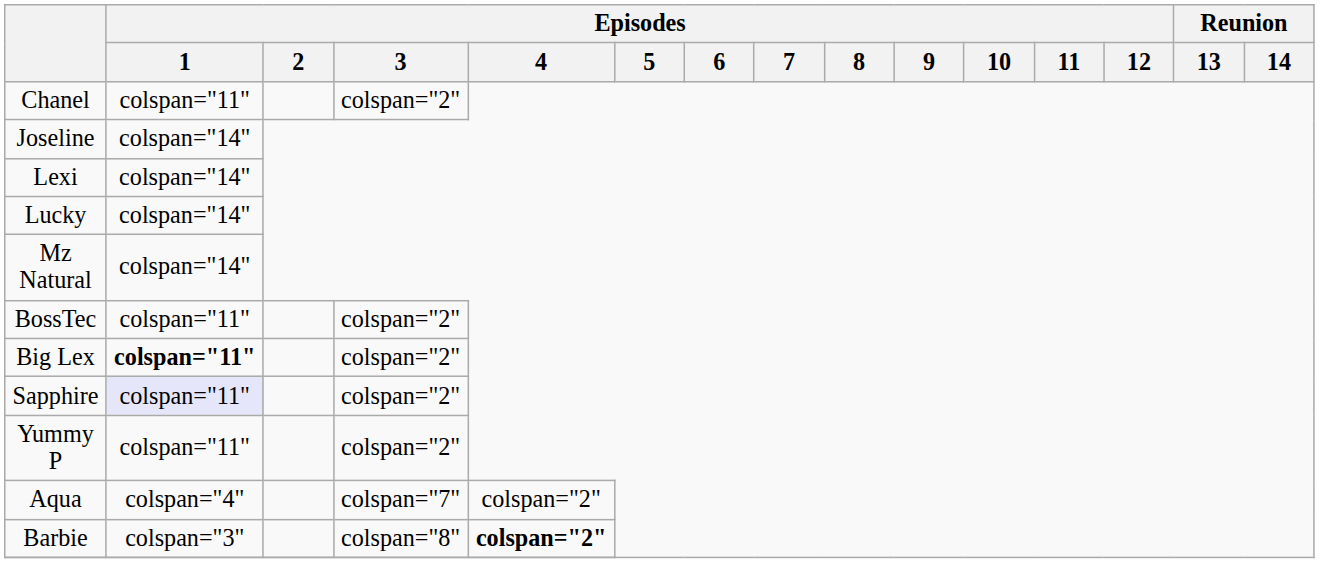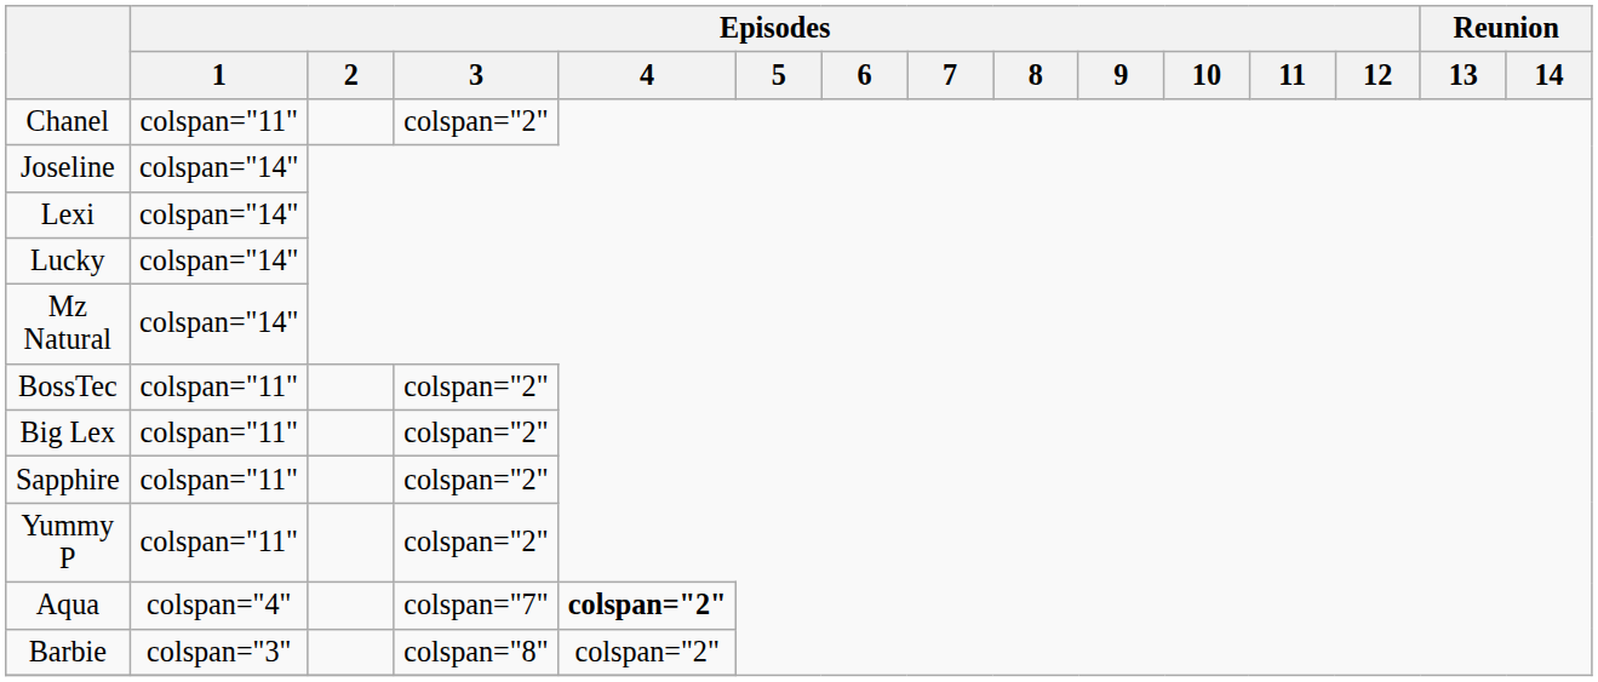Big Lex | Episodes / 1: bold -> normal
Sapphire | Episodes / 1: lavender background -> no background
Aqua | Episodes / 4: normal -> bold
Barbie | Episodes / 4: bold -> normal
